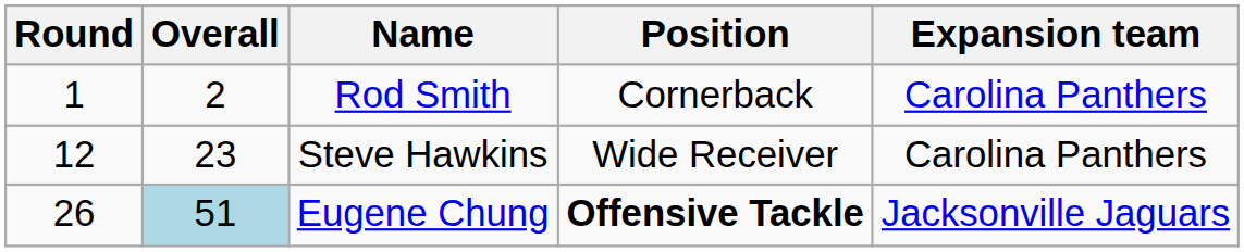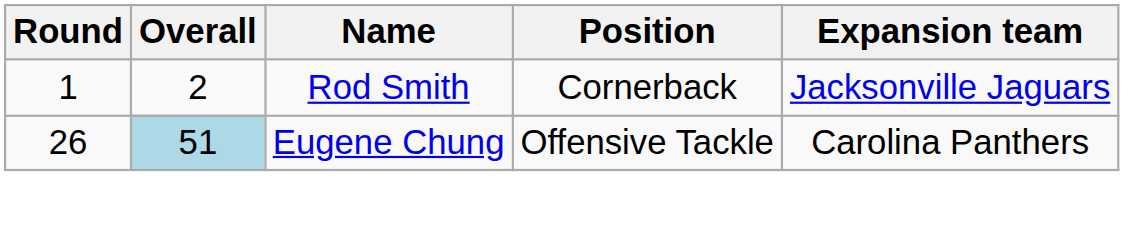Rod Smith | Expansion team: Carolina Panthers -> Jacksonville Jaguars
- row: 12 | 23 | Steve Hawkins | Wide Receiver | Carolina Panthers
Eugene Chung | Position: bold -> normal
Eugene Chung | Expansion team: Jacksonville Jaguars -> Carolina Panthers
